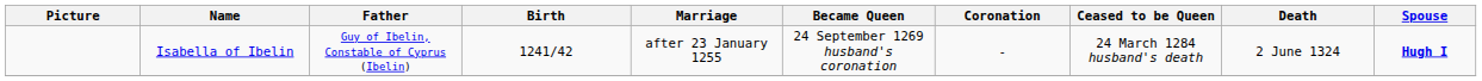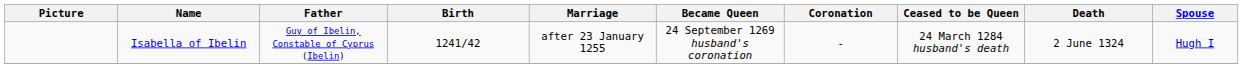Isabella of Ibelin | Spouse: bold -> normal
